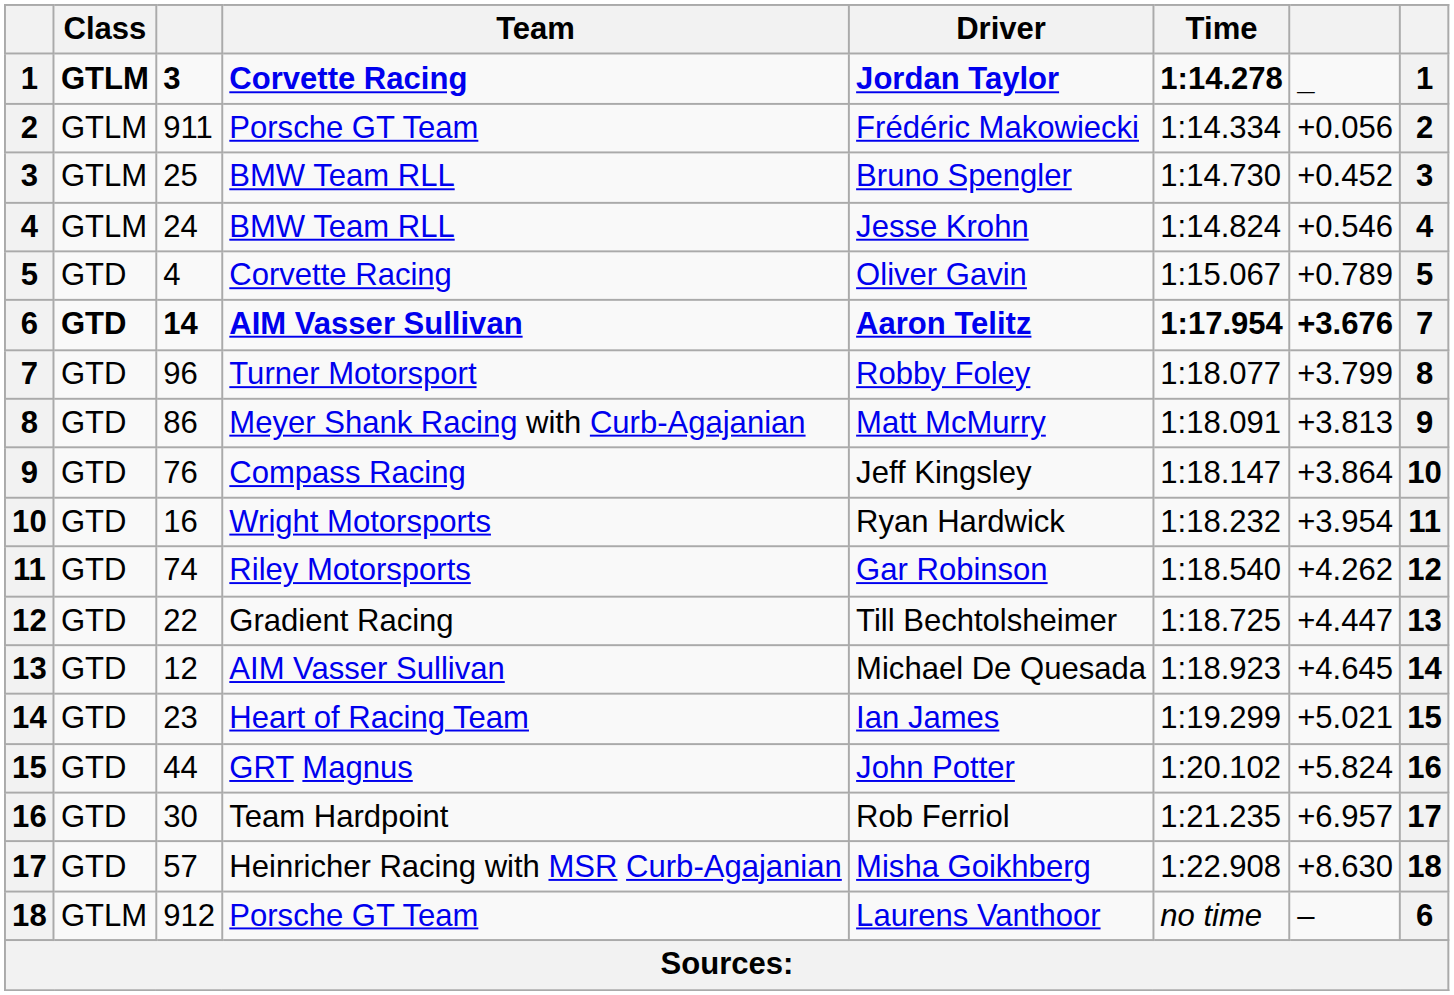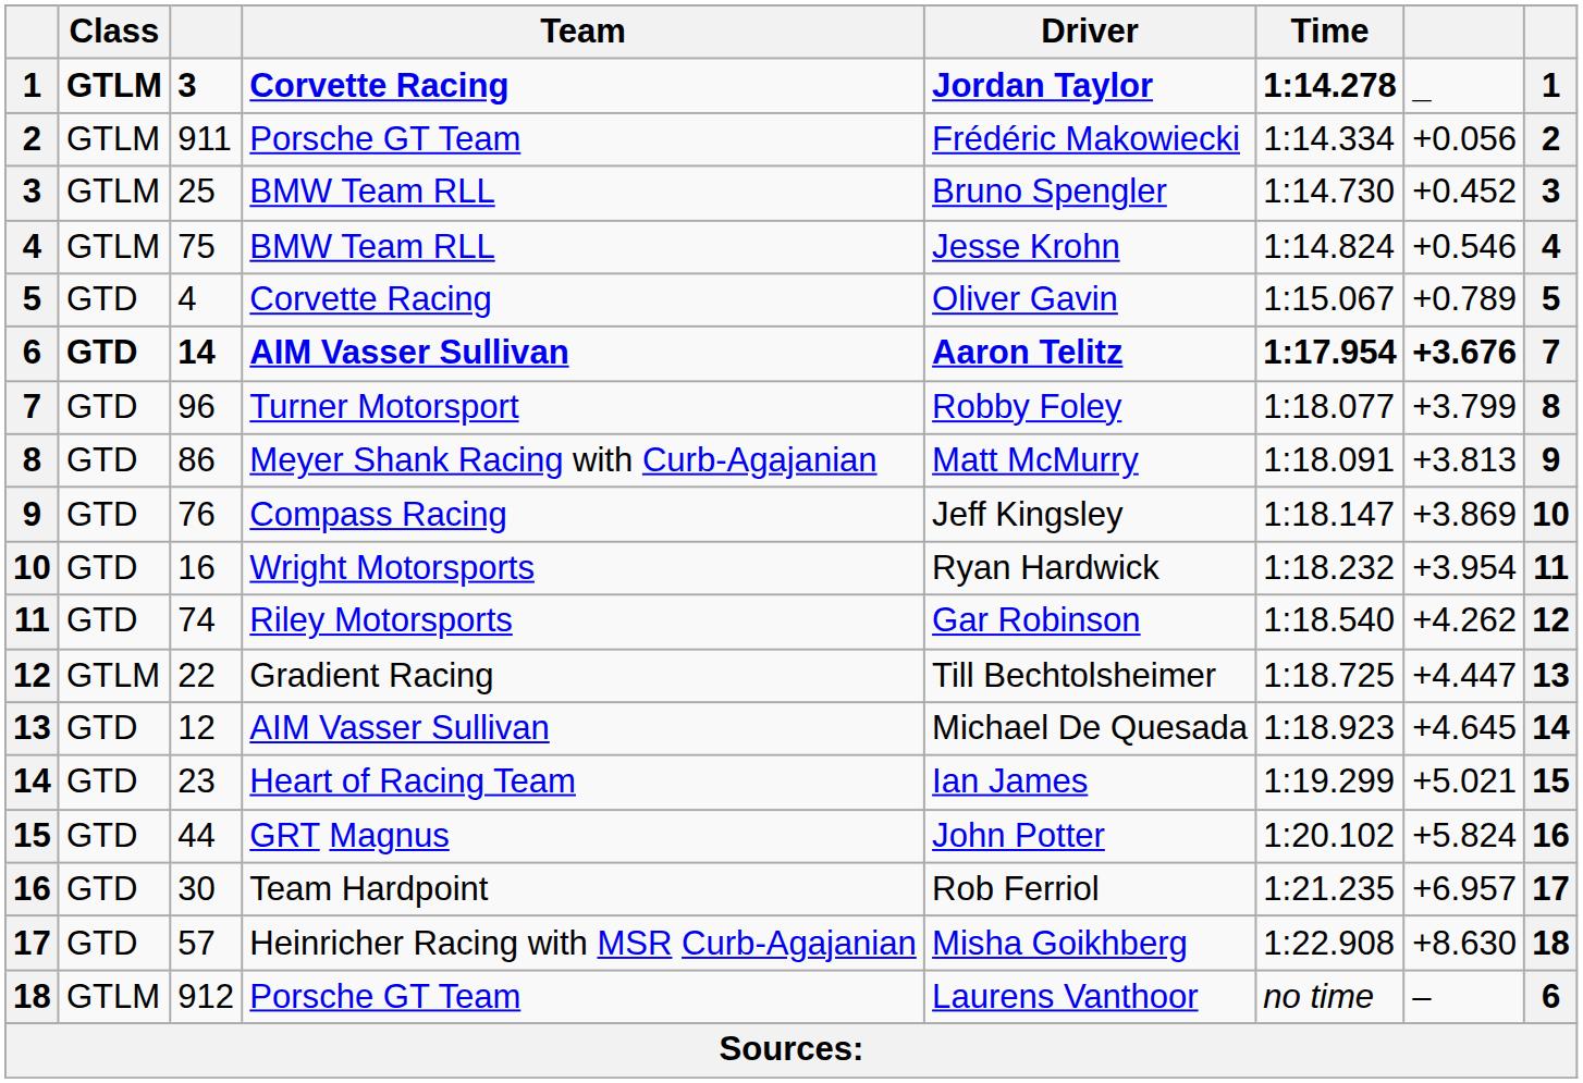row 5 | column 3: 24 -> 75
row 10 | column 7: +3.864 -> +3.869
row 13 | Class: GTD -> GTLM
